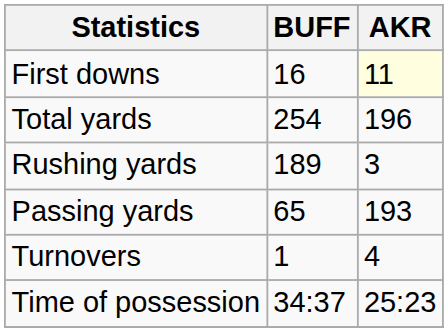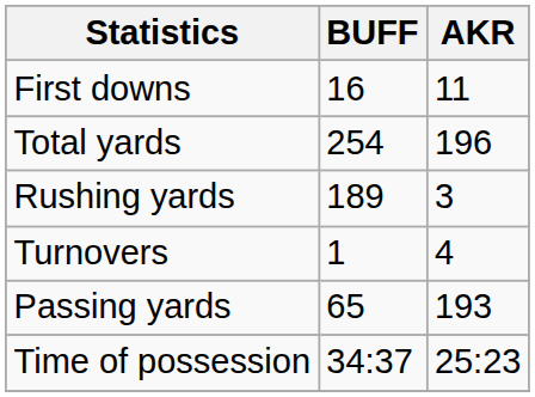First downs | AKR: lightyellow background -> no background
rows swapped: Passing yards <-> Turnovers
